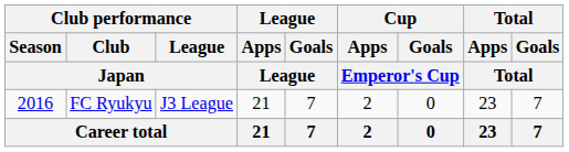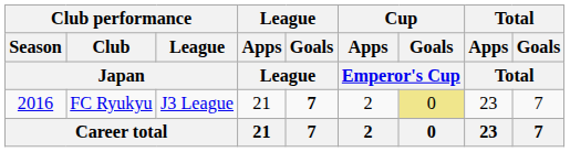FC Ryukyu | League / Goals / League: normal -> bold
FC Ryukyu | Cup / Goals / Emperor's Cup: no background -> khaki background
